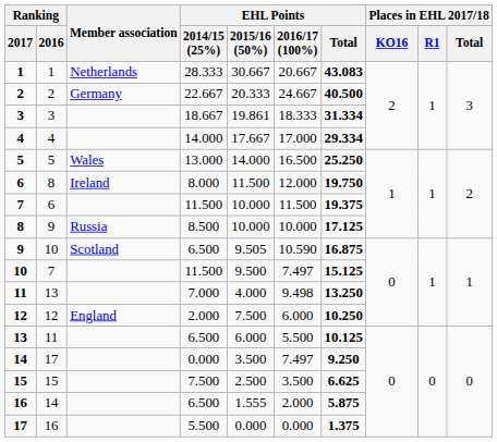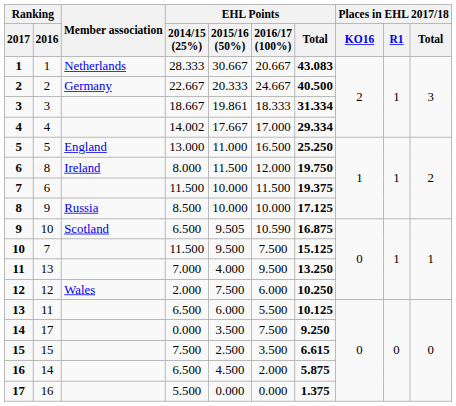row 6 | EHL Points / 2014/15 (25%): 14.000 -> 14.002
row 7 | Member association: Wales -> England
row 7 | EHL Points / 2015/16 (50%): 14.000 -> 11.000
row 12 | EHL Points / 2016/17 (100%): 7.497 -> 7.500
row 13 | EHL Points / 2016/17 (100%): 9.498 -> 9.500
row 14 | Member association: England -> Wales
row 16 | EHL Points / 2016/17 (100%): 7.497 -> 7.500
row 17 | EHL Points / Total: 6.625 -> 6.615
row 18 | EHL Points / 2015/16 (50%): 1.555 -> 4.500
